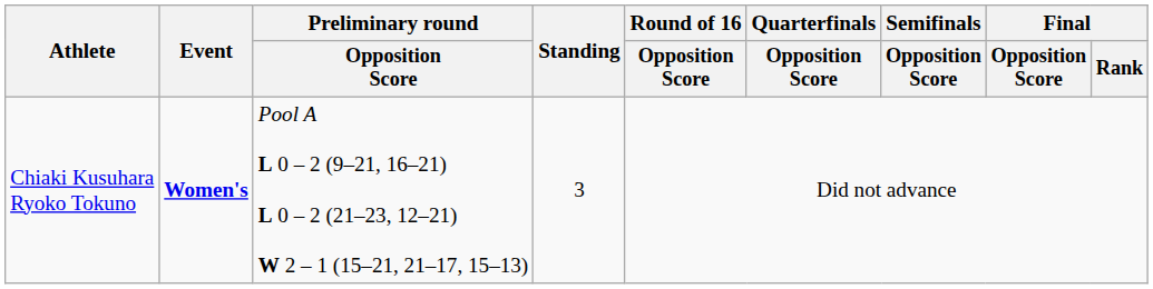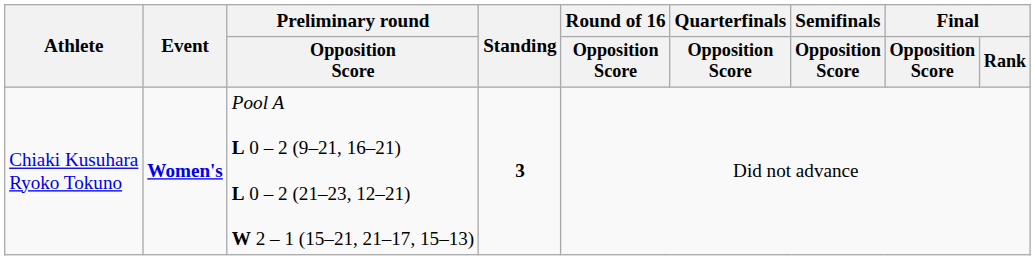Chiaki Kusuhara Ryoko Tokuno | Standing: normal -> bold
